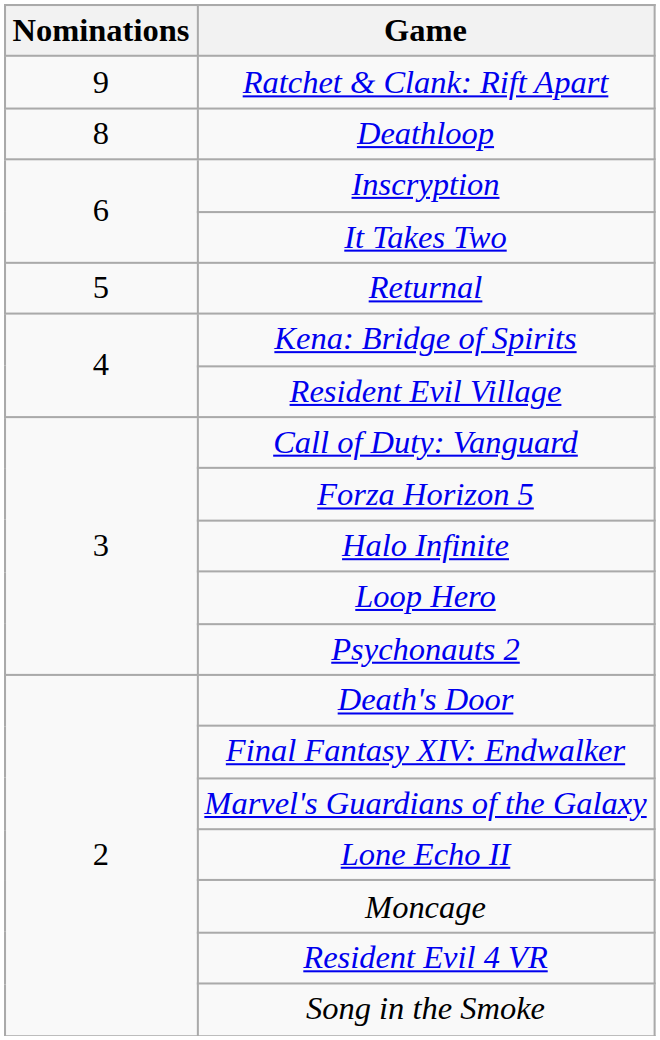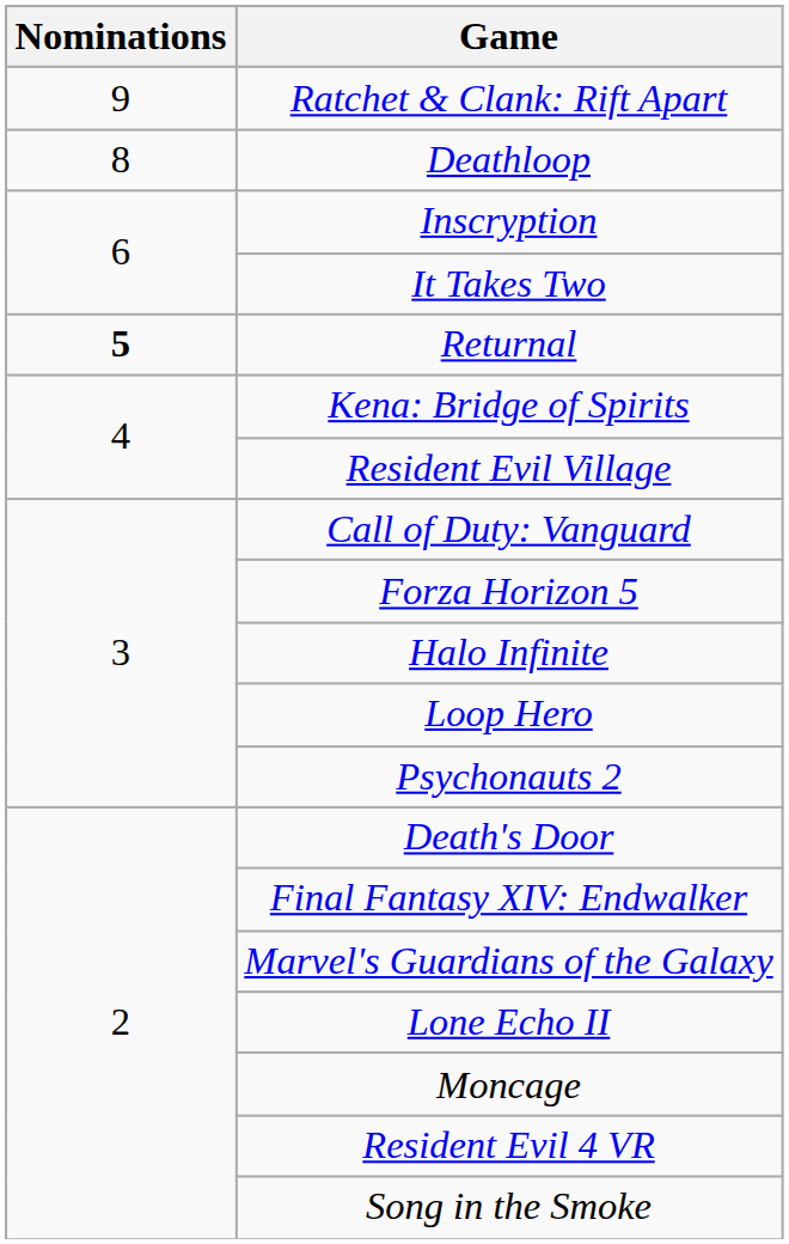Returnal | Nominations: normal -> bold
